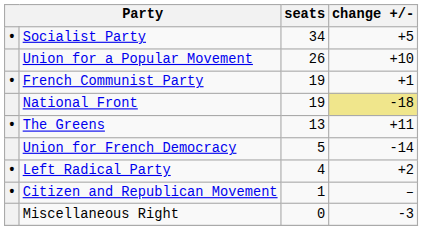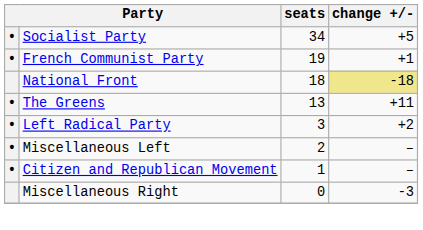- row: Union for a Popular Movement | 26 | +10
National Front | seats: 19 -> 18
- row: Union for French Democracy | 5 | -14
Left Radical Party | seats: 4 -> 3
+ row: • | Miscellaneous Left | 2 | –
